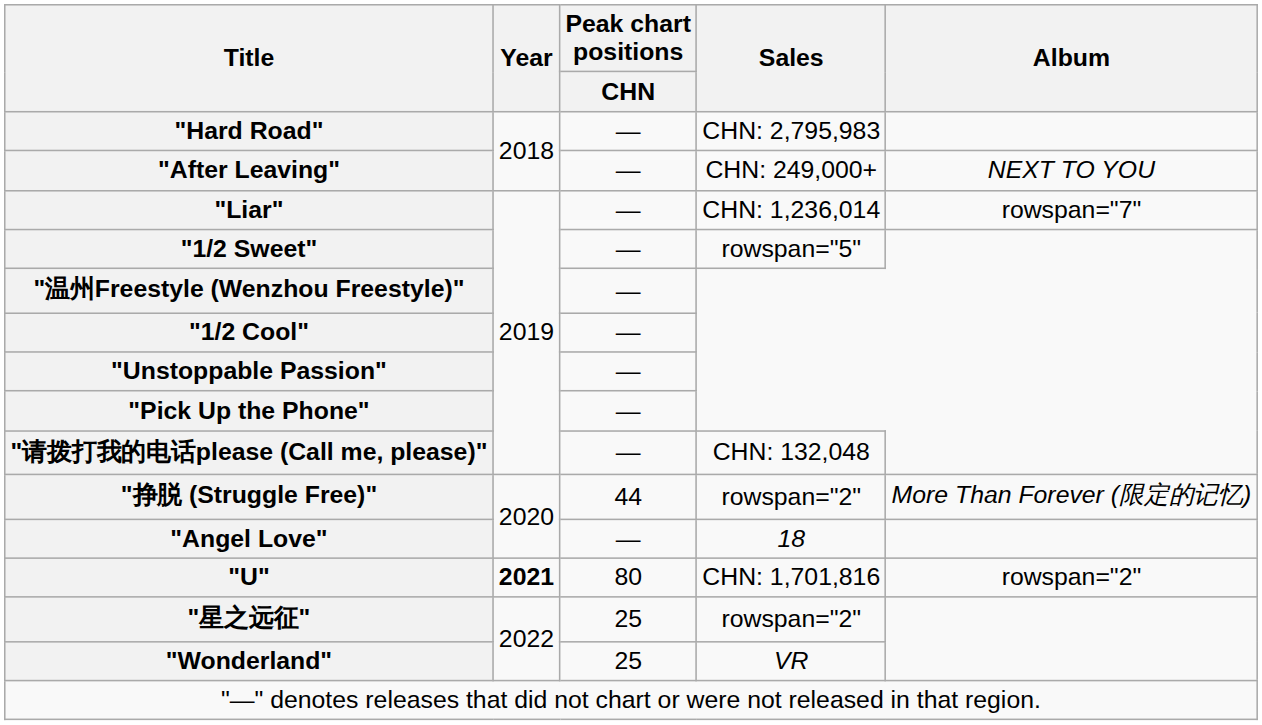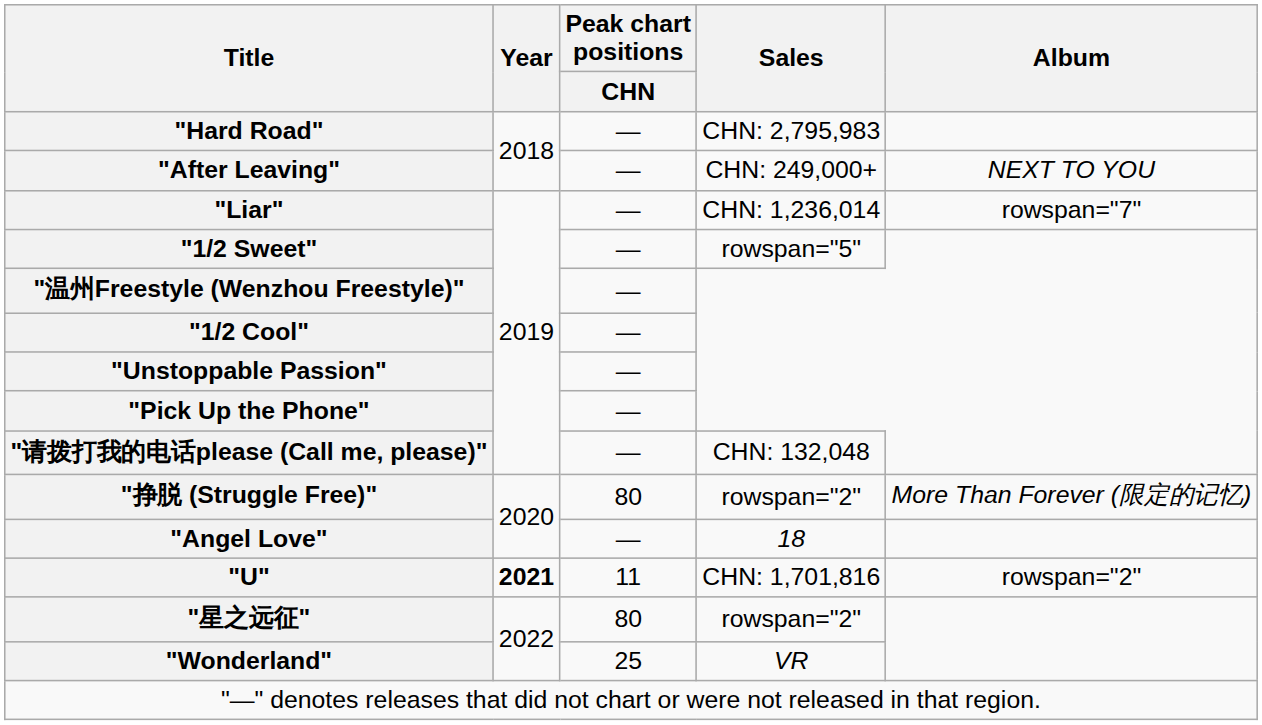"挣脱 (Struggle Free)" | Peak chart positions / CHN: 44 -> 80
"U" | Peak chart positions / CHN: 80 -> 11
"星之远征" | Peak chart positions / CHN: 25 -> 80
